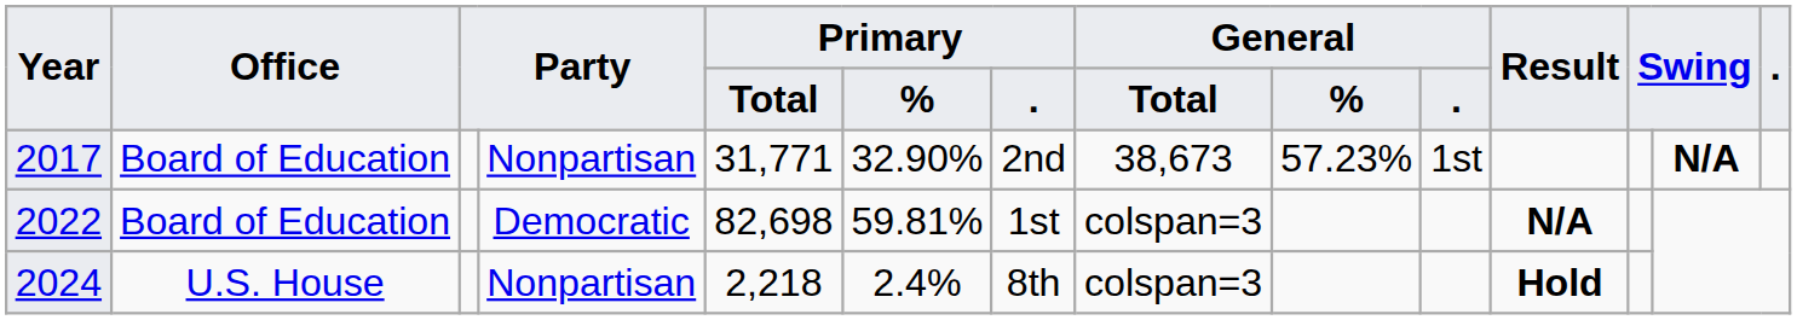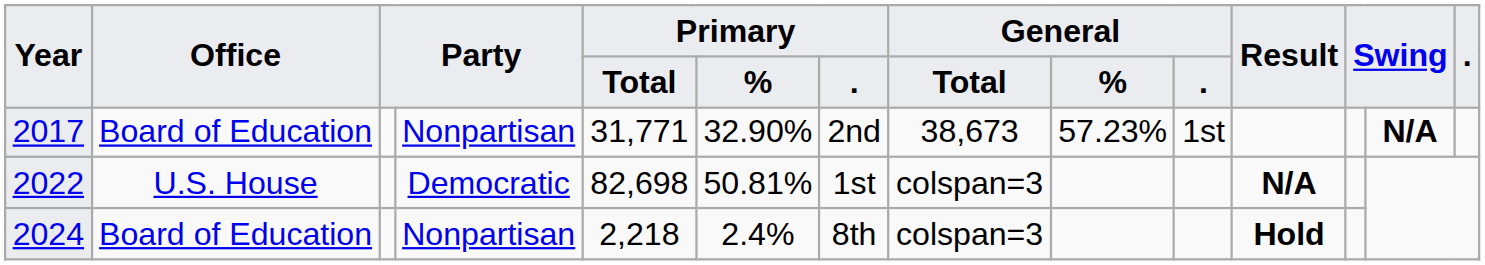2022 | Office: Board of Education -> U.S. House
2022 | Primary / %: 59.81% -> 50.81%
2024 | Office: U.S. House -> Board of Education
